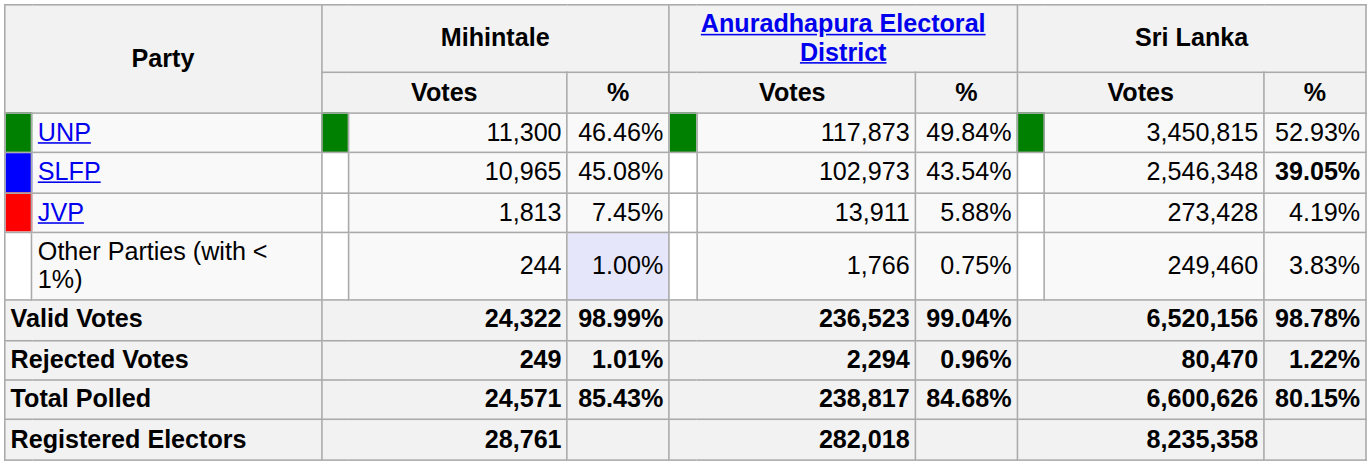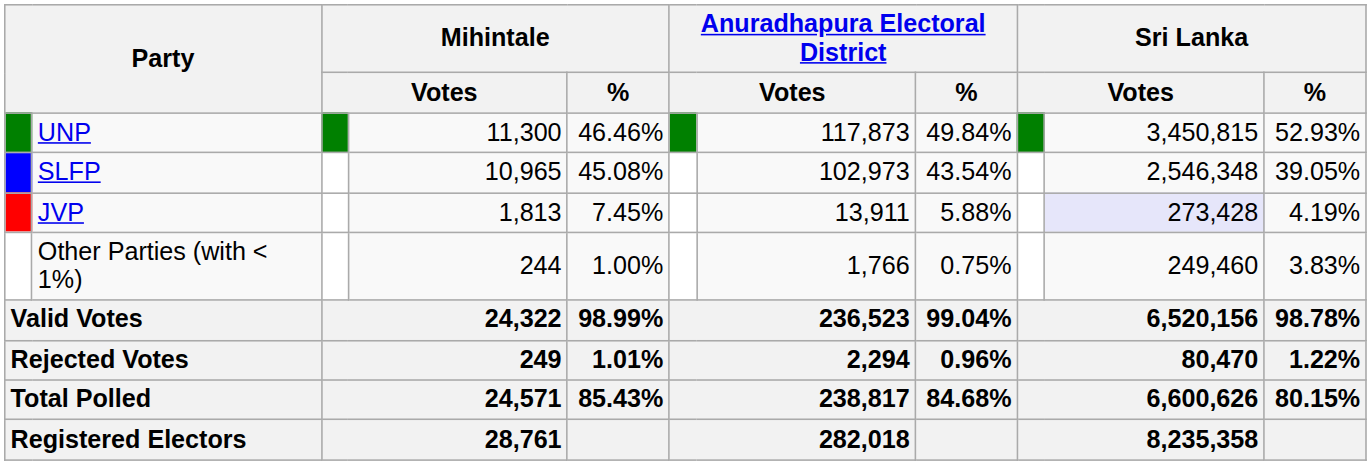SLFP | Sri Lanka / %: bold -> normal
JVP | column 10: no background -> lavender background
Other Parties (with < 1%) | Mihintale / %: lavender background -> no background
